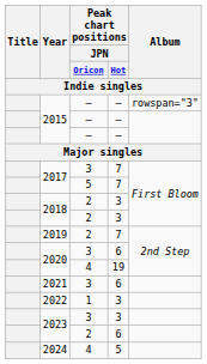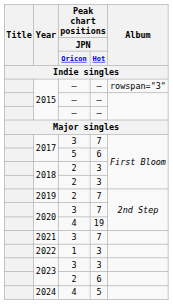2017 / 5 | Peak chart positions / JPN / Hot: 7 -> 6
2020 / 3 | Peak chart positions / JPN / Hot: 6 -> 7
2021 | Peak chart positions / JPN / Hot: 6 -> 7
